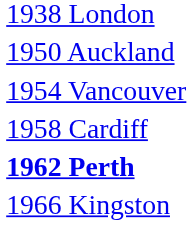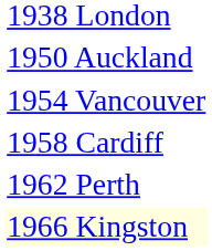1962 Perth | column 1: bold -> normal
1966 Kingston | column 1: no background -> lightyellow background
